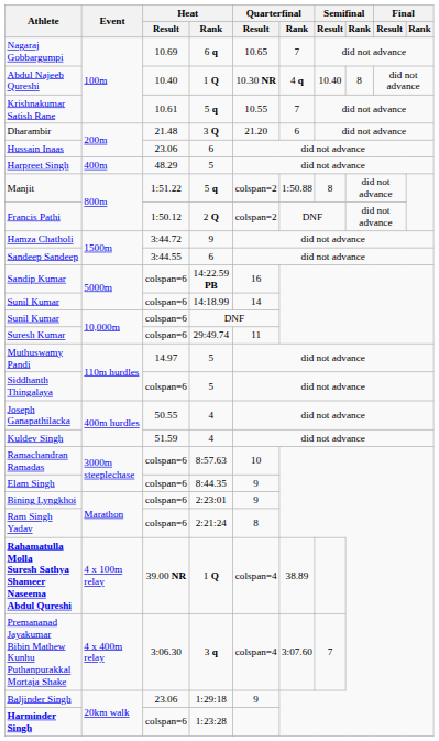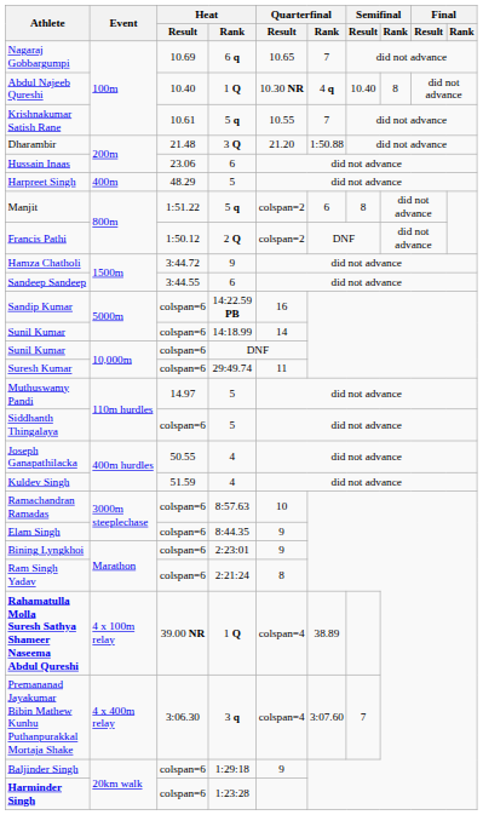Dharambir | Quarterfinal / Rank: 6 -> 1:50.88
Manjit | Quarterfinal / Rank: 1:50.88 -> 6
Baljinder Singh | Heat / Result: 23.06 -> colspan=6
